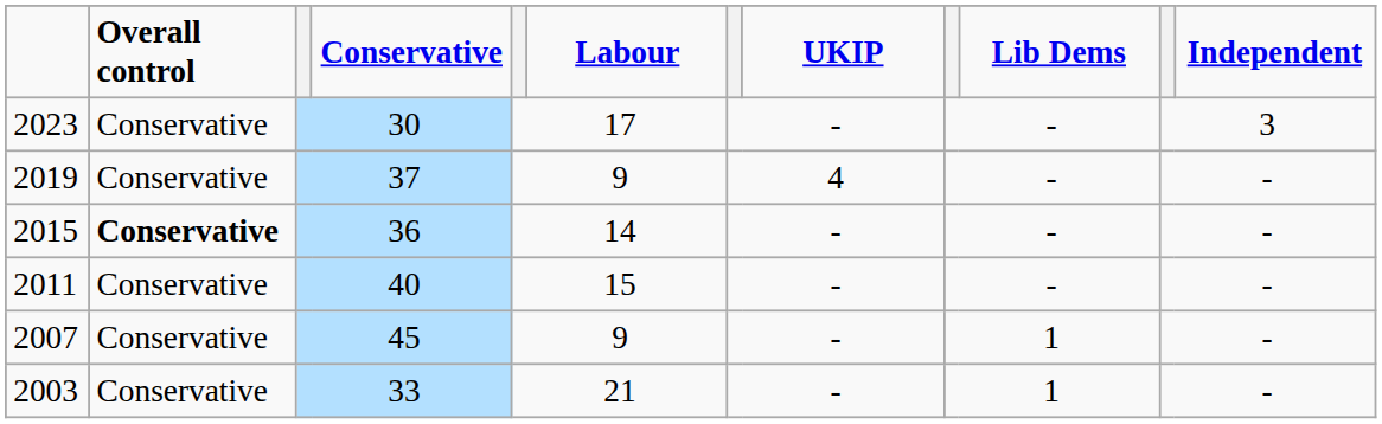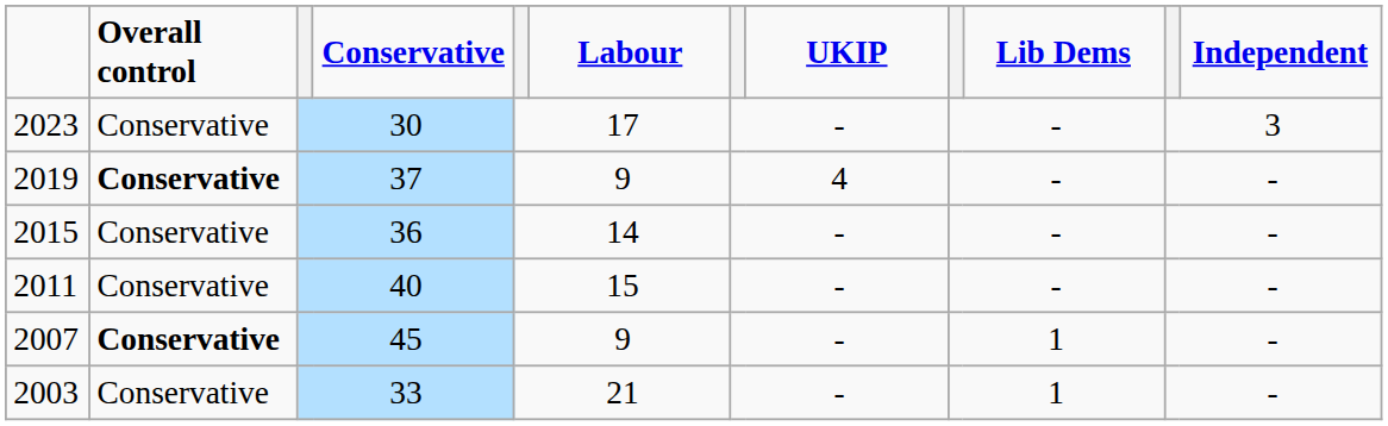2019 | Overall control: normal -> bold
2015 | Overall control: bold -> normal
2007 | Overall control: normal -> bold
